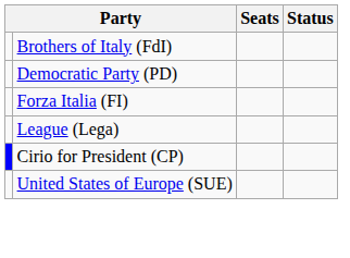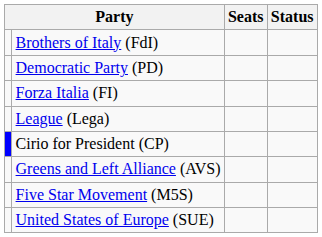+ row: Greens and Left Alliance (AVS)
+ row: Five Star Movement (M5S)
